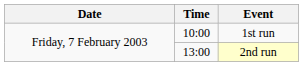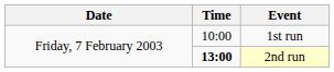2nd run | Time: normal -> bold
